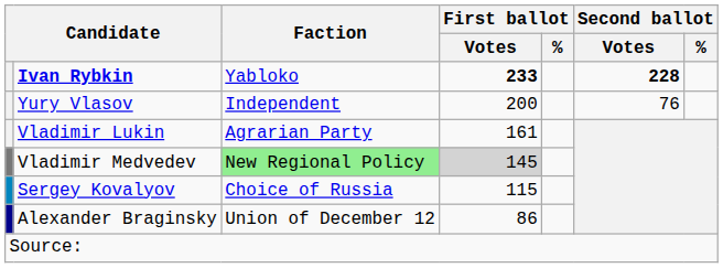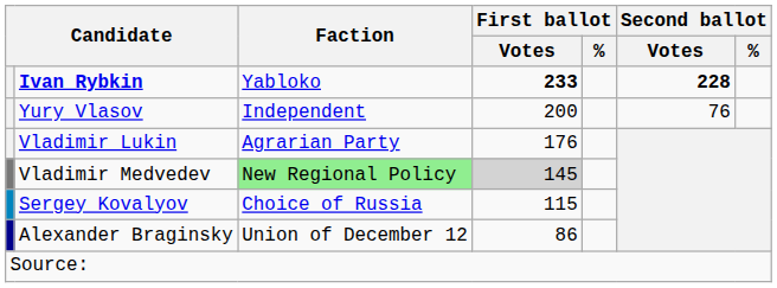Vladimir Lukin | First ballot / Votes: 161 -> 176
